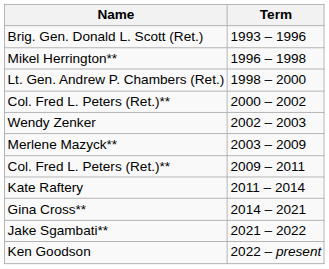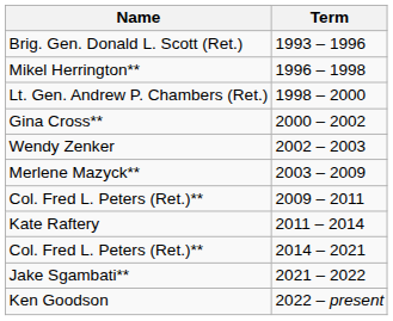row 5 | Name: Col. Fred L. Peters (Ret.)** -> Gina Cross**
row 10 | Name: Gina Cross** -> Col. Fred L. Peters (Ret.)**
